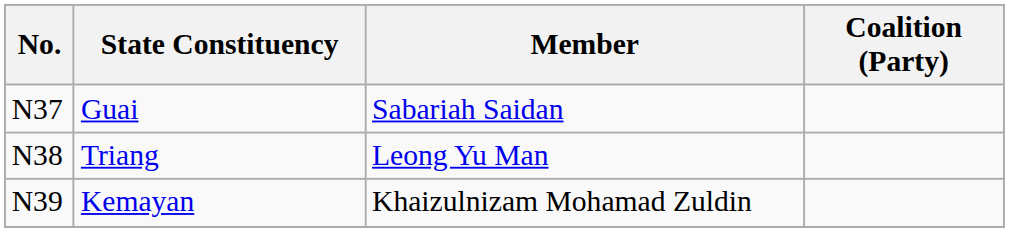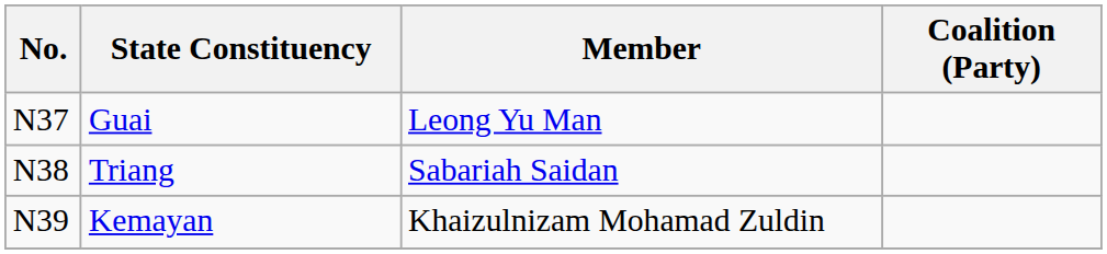Guai | Member: Sabariah Saidan -> Leong Yu Man
Triang | Member: Leong Yu Man -> Sabariah Saidan
